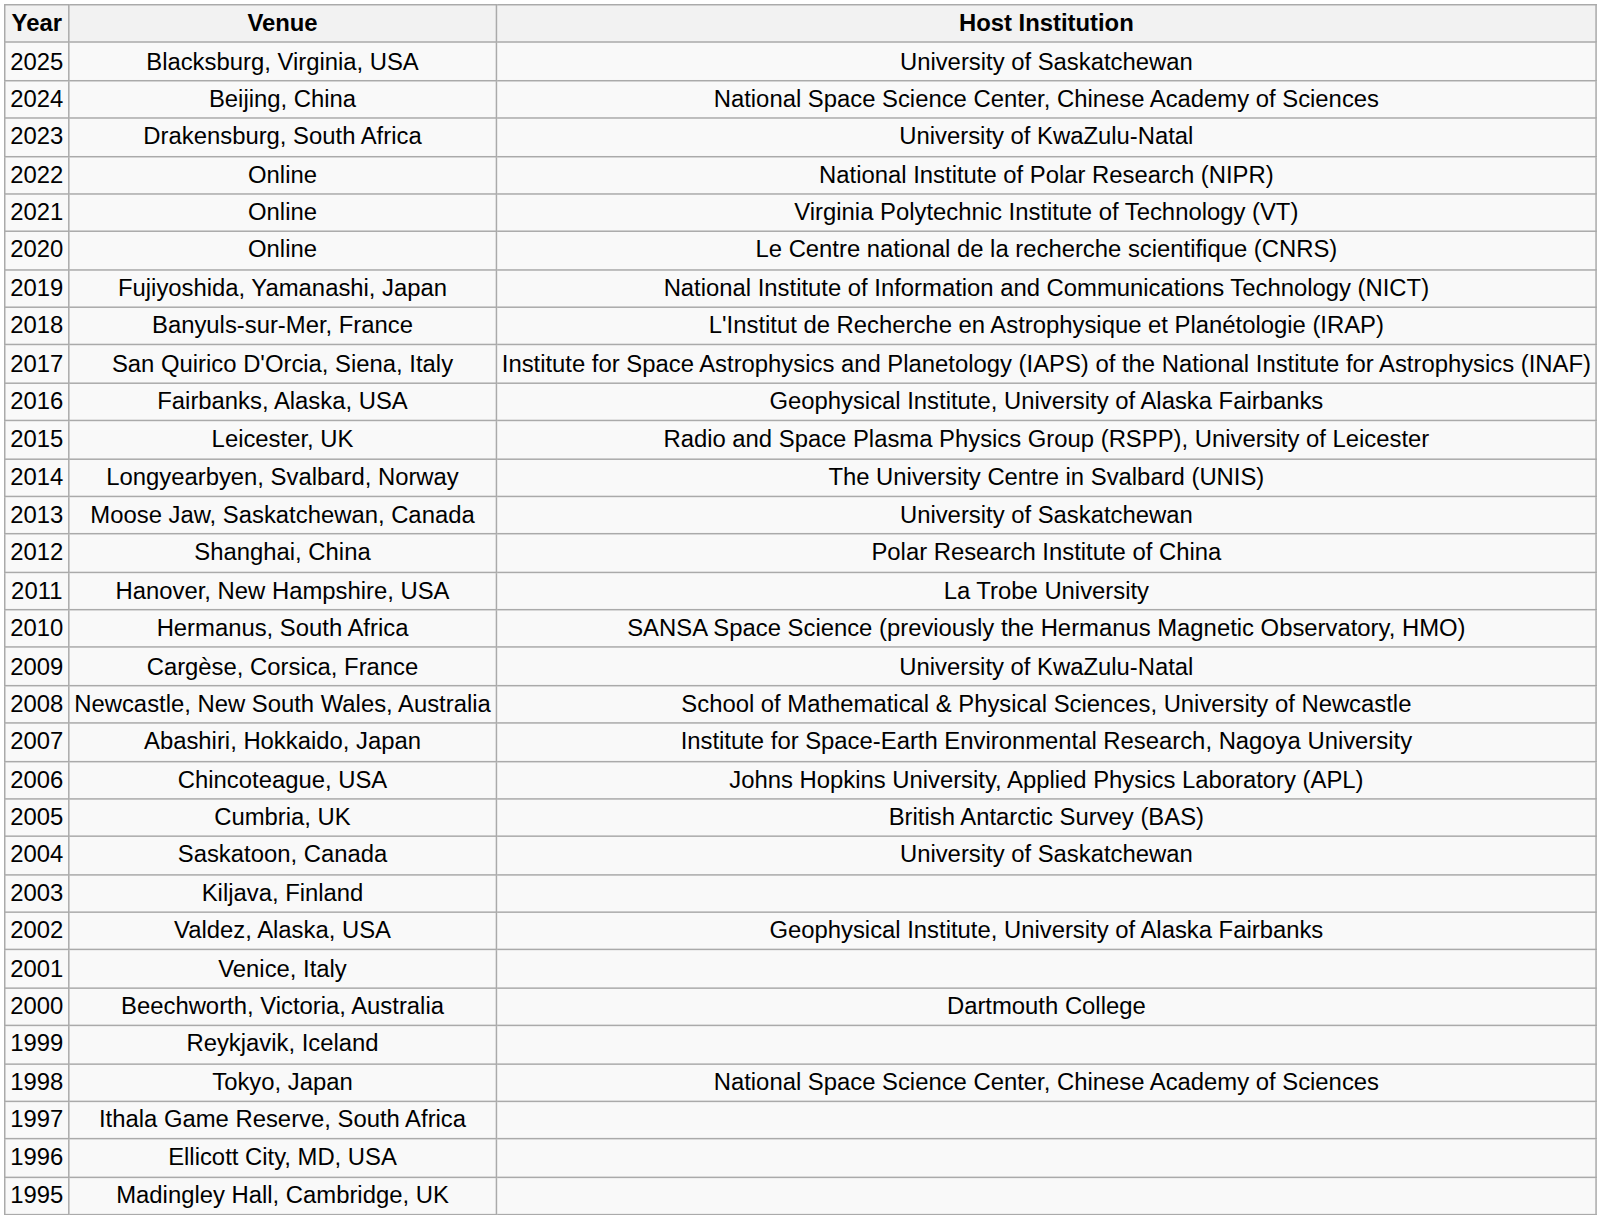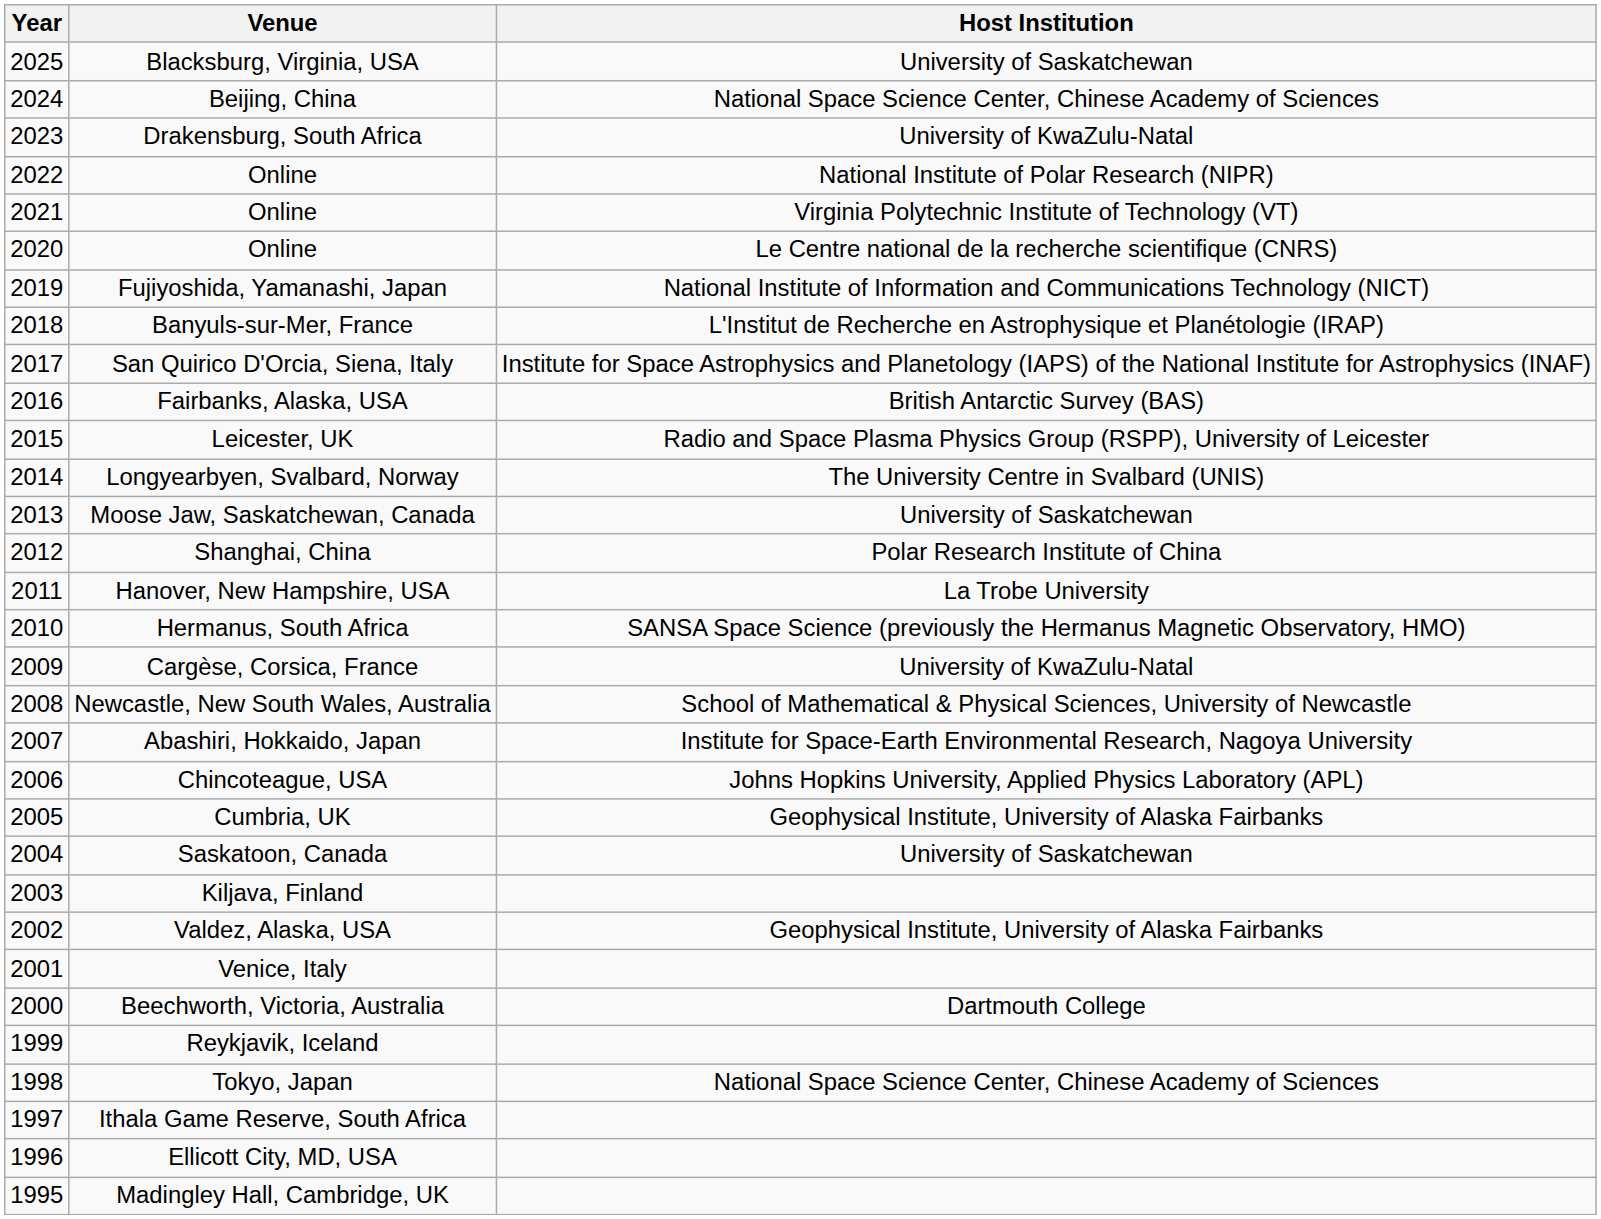Fairbanks, Alaska, USA | Host Institution: Geophysical Institute, University of Alaska Fairbanks -> British Antarctic Survey (BAS)
Cumbria, UK | Host Institution: British Antarctic Survey (BAS) -> Geophysical Institute, University of Alaska Fairbanks
